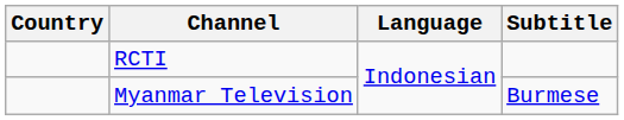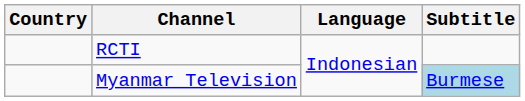Myanmar Television | Subtitle: no background -> lightblue background
